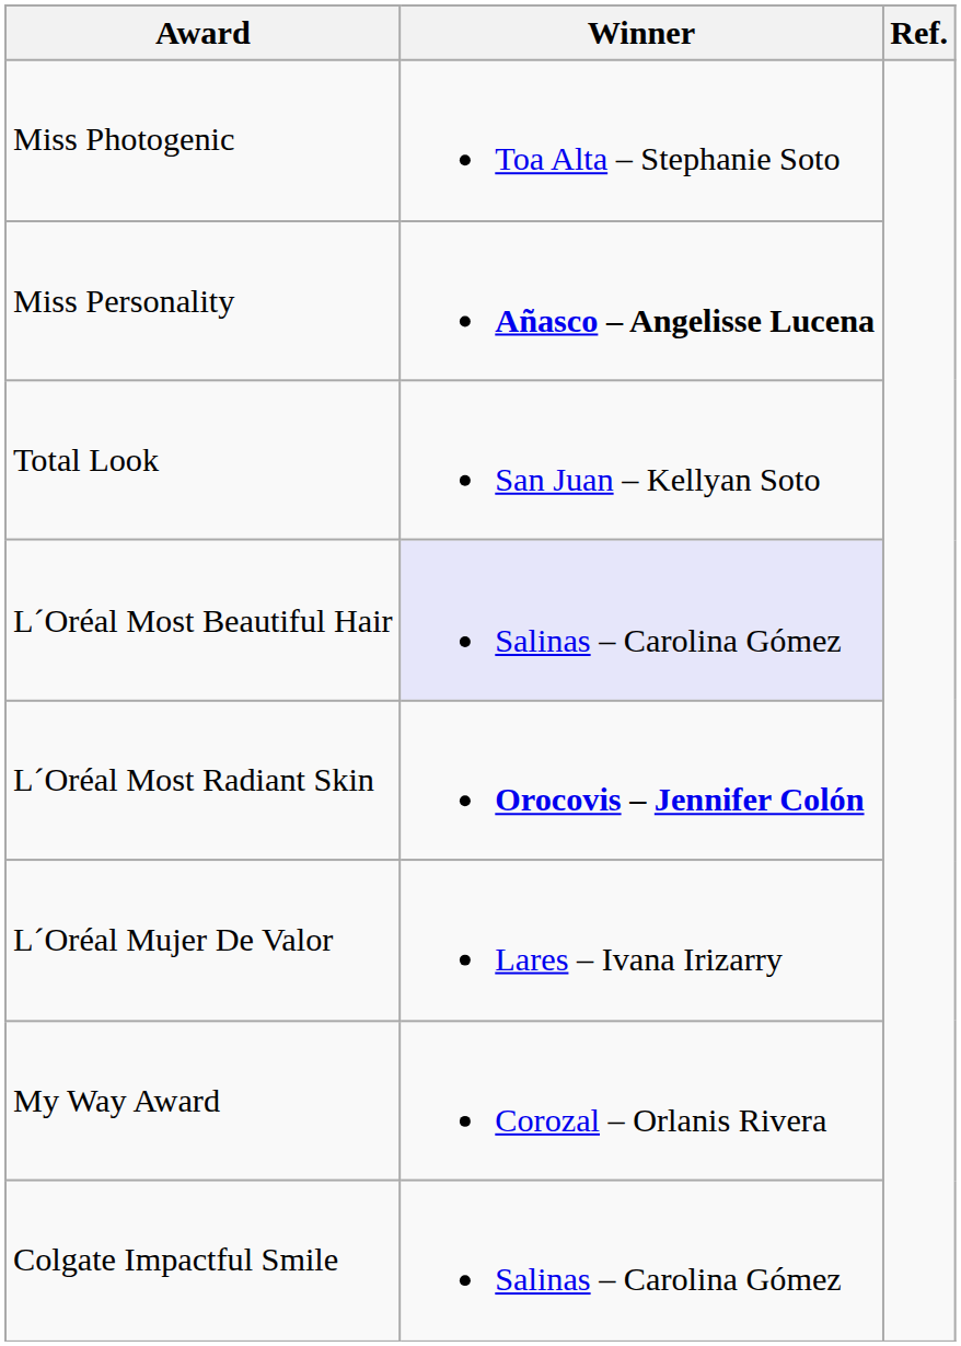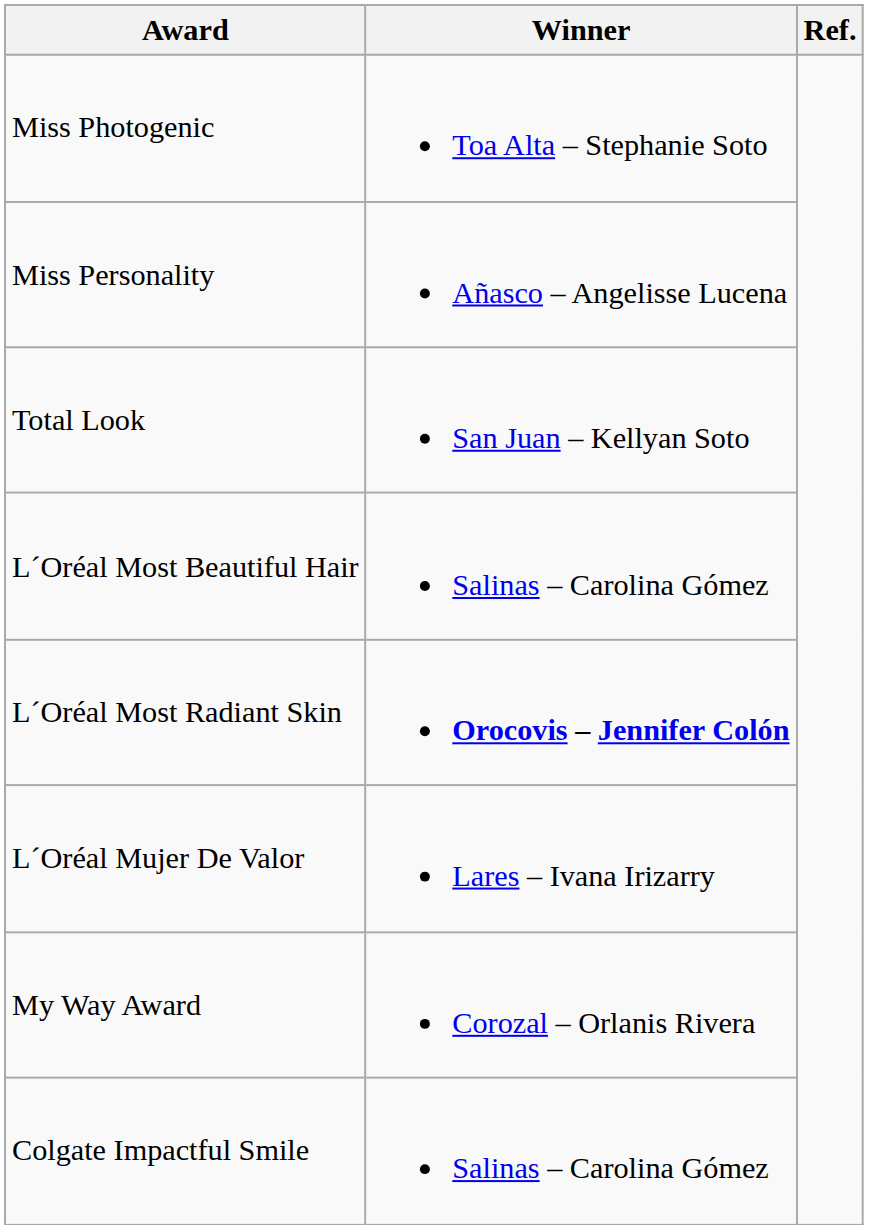Miss Personality | Winner: bold -> normal
L´Oréal Most Beautiful Hair | Winner: lavender background -> no background
